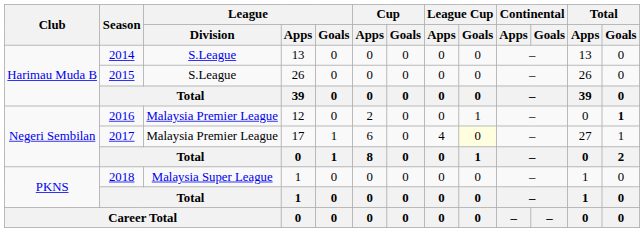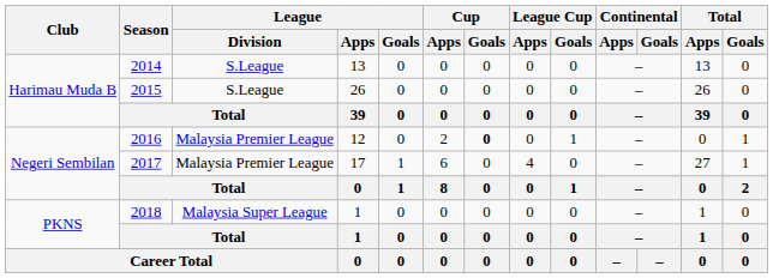2016 | Cup / Goals: normal -> bold
2016 | Total / Goals: bold -> normal
2017 | League Cup / Goals: lightyellow background -> no background
